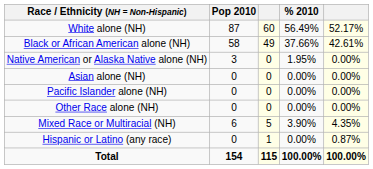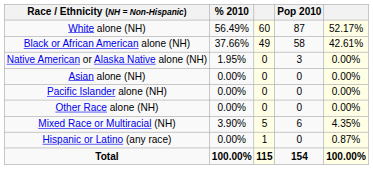columns swapped: Pop 2010 <-> % 2010
